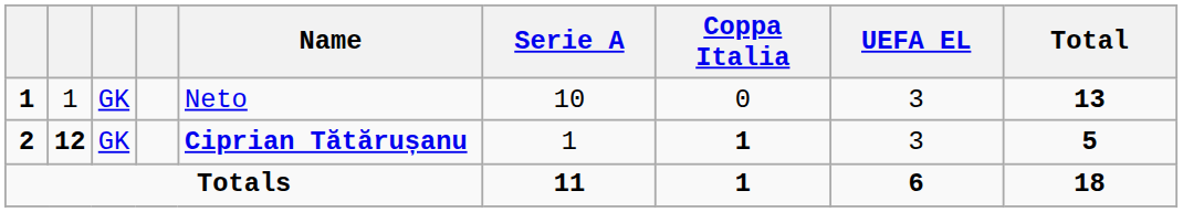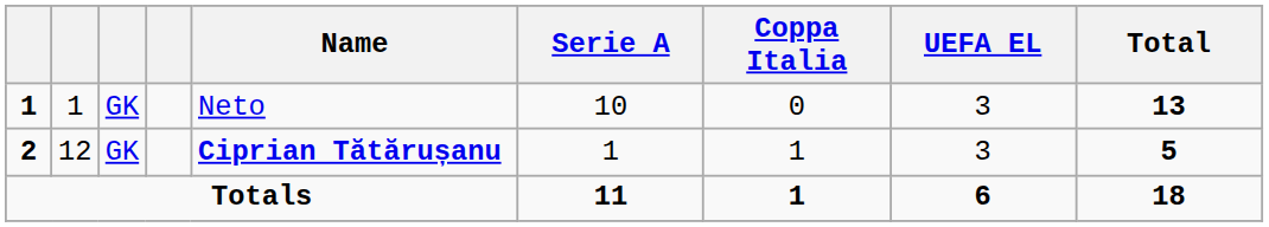2 | column 2: bold -> normal
2 | Coppa Italia: bold -> normal
